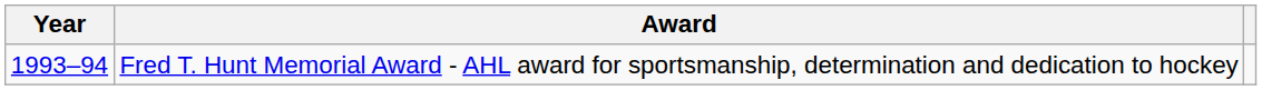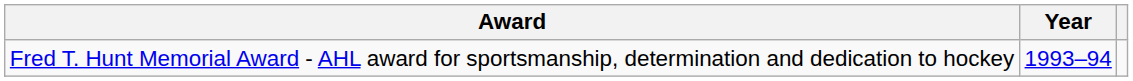columns swapped: Award <-> Year
